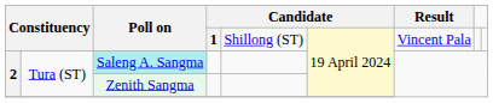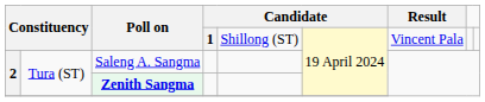Saleng A. Sangma | Poll on: paleturquoise background -> no background
Zenith Sangma | Poll on: normal -> bold
